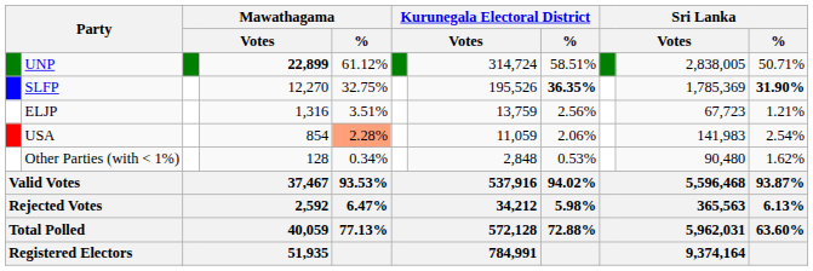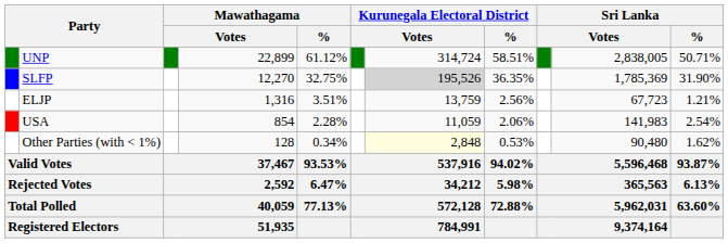UNP | column 4: bold -> normal
SLFP | column 7: no background -> lightgrey background
SLFP | Kurunegala Electoral District / %: bold -> normal
SLFP | Sri Lanka / %: bold -> normal
USA | Mawathagama / %: lightsalmon background -> no background
Other Parties (with < 1%) | column 7: no background -> lightyellow background
